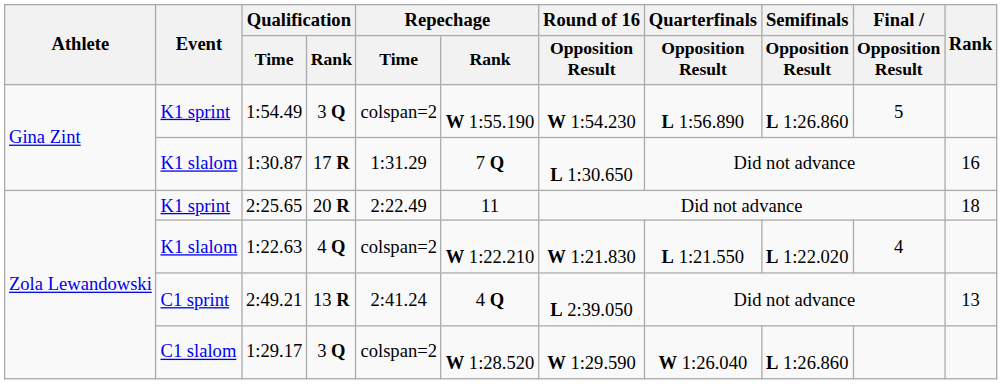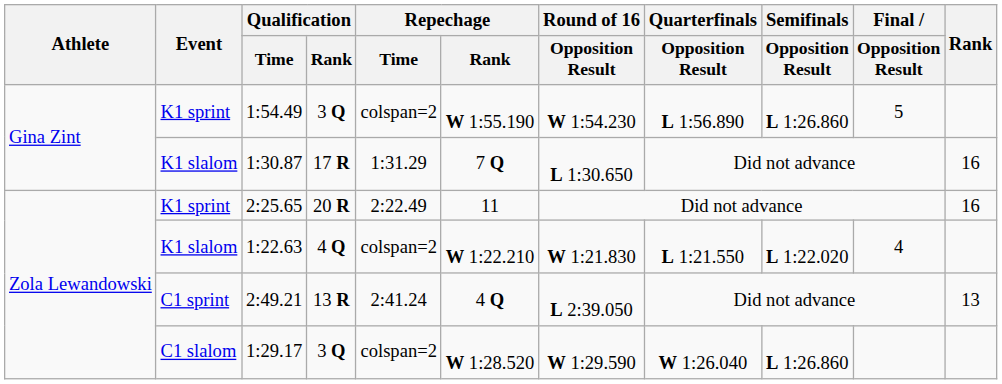2:25.65 | Rank: 18 -> 16
